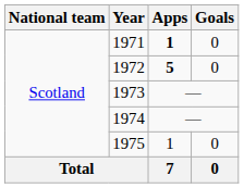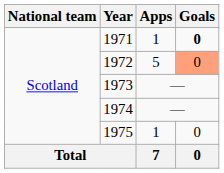1971 | Apps: bold -> normal
1971 | Goals: normal -> bold
1972 | Apps: bold -> normal
1972 | Goals: no background -> lightsalmon background
